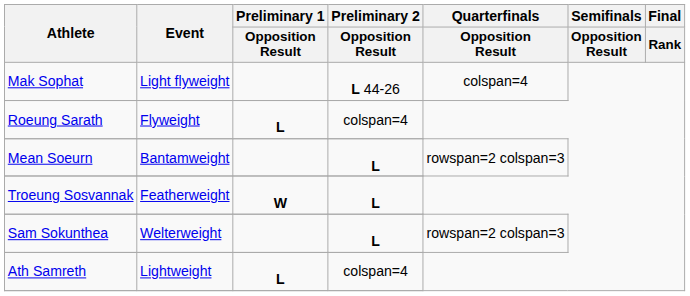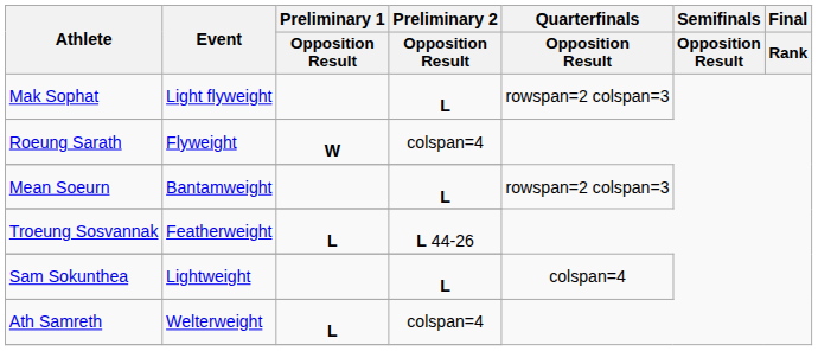Mak Sophat | Preliminary 2 / Opposition Result: L 44-26 -> L
Mak Sophat | Quarterfinals / Opposition Result: colspan=4 -> rowspan=2 colspan=3
Roeung Sarath | Preliminary 1 / Opposition Result: L -> W
Troeung Sosvannak | Preliminary 1 / Opposition Result: W -> L
Troeung Sosvannak | Preliminary 2 / Opposition Result: L -> L 44-26
Sam Sokunthea | Event: Welterweight -> Lightweight
Sam Sokunthea | Quarterfinals / Opposition Result: rowspan=2 colspan=3 -> colspan=4
Ath Samreth | Event: Lightweight -> Welterweight
